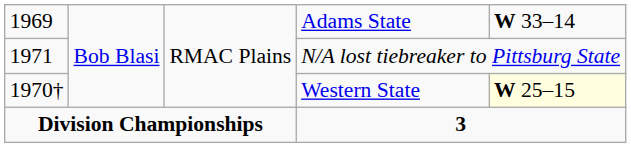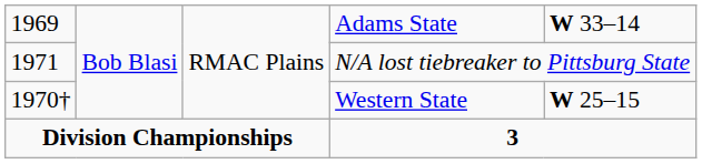Western State | column 5: lightyellow background -> no background
